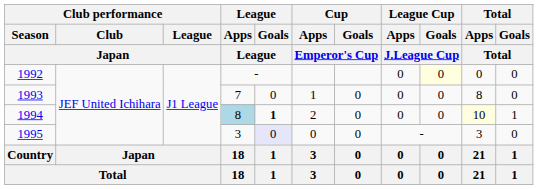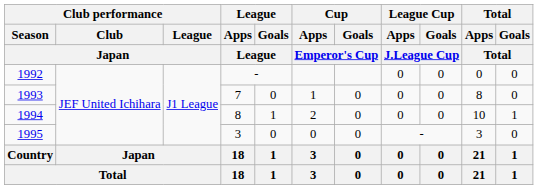1992 | League Cup / Goals / J.League Cup: lightyellow background -> no background
1994 | League / Apps / League: lightblue background -> no background
1994 | League / Goals / League: bold -> normal
1994 | Total / Apps / Total: lightyellow background -> no background
1995 | League / Goals / League: lavender background -> no background
